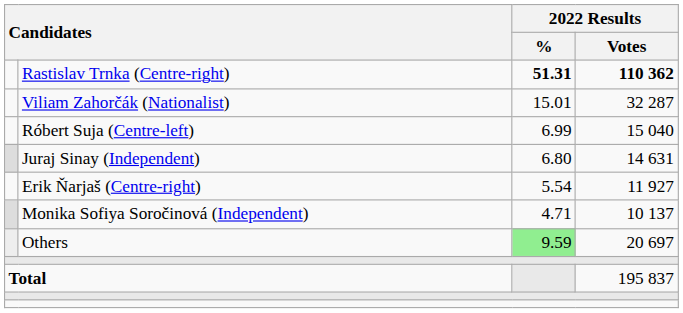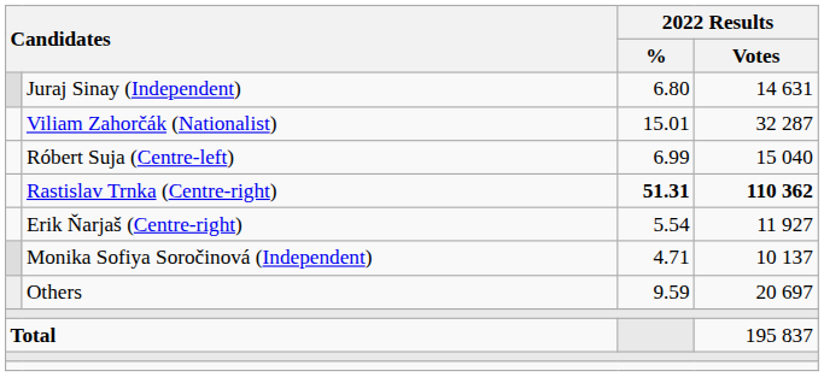rows swapped: Rastislav Trnka (Centre-right) <-> Juraj Sinay (Independent)
Others | 2022 Results / %: lightgreen background -> no background
